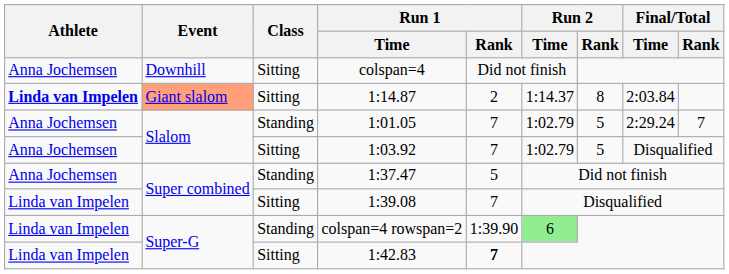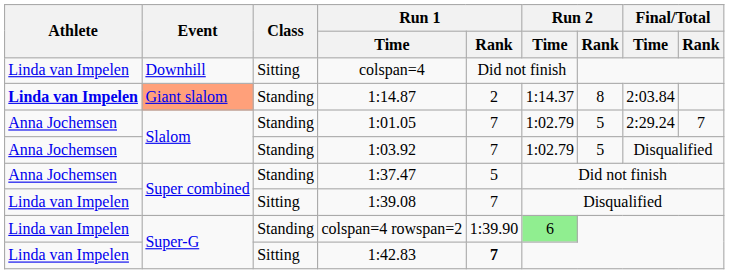colspan=4 | Athlete: Anna Jochemsen -> Linda van Impelen
1:14.87 | Class: Sitting -> Standing
1:03.92 | Class: Sitting -> Standing
